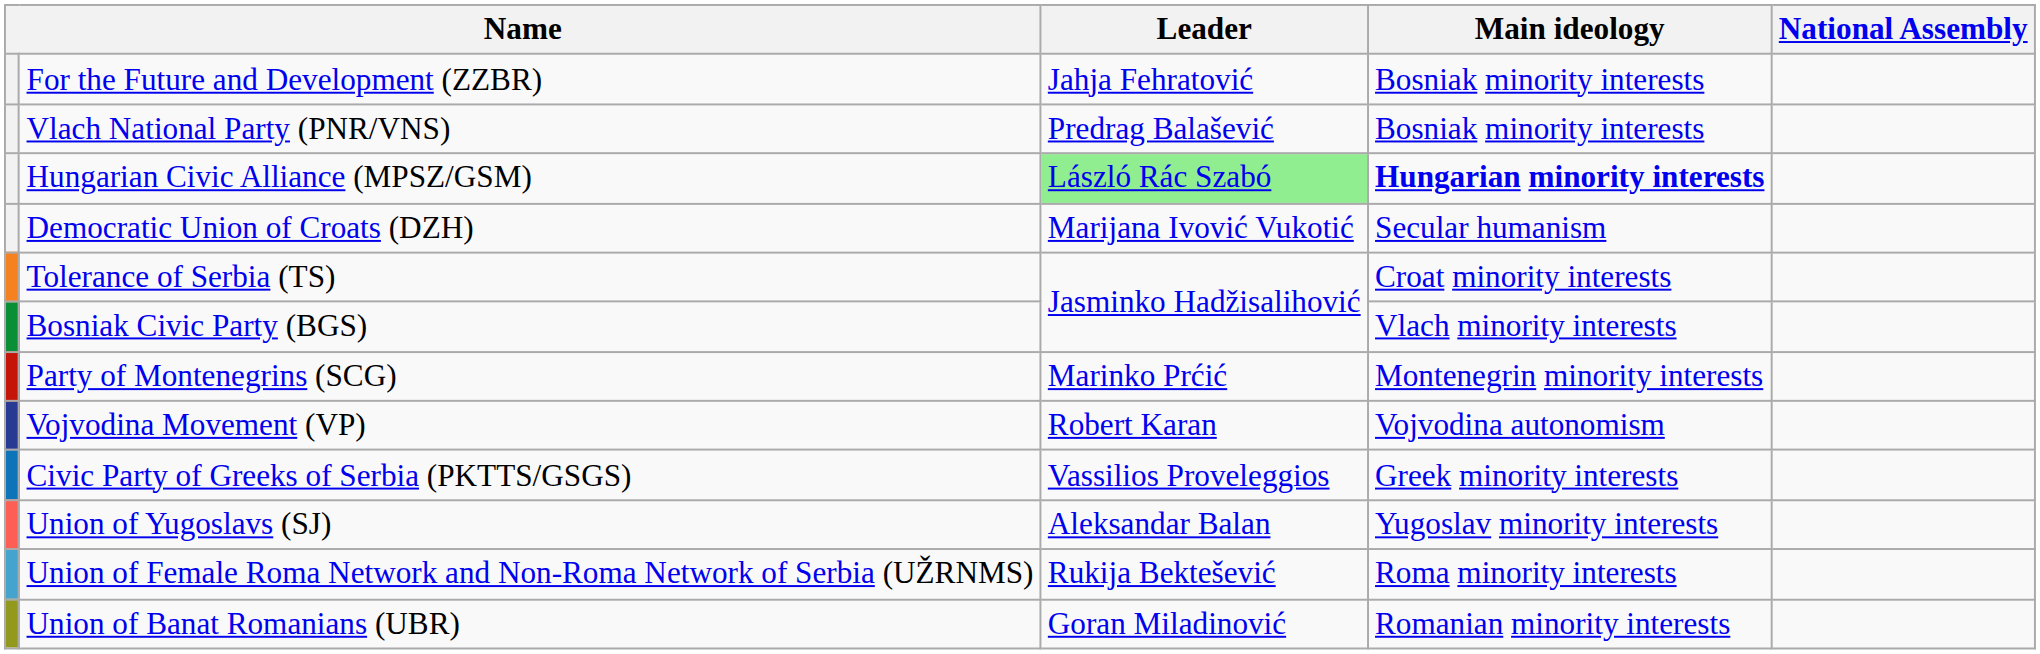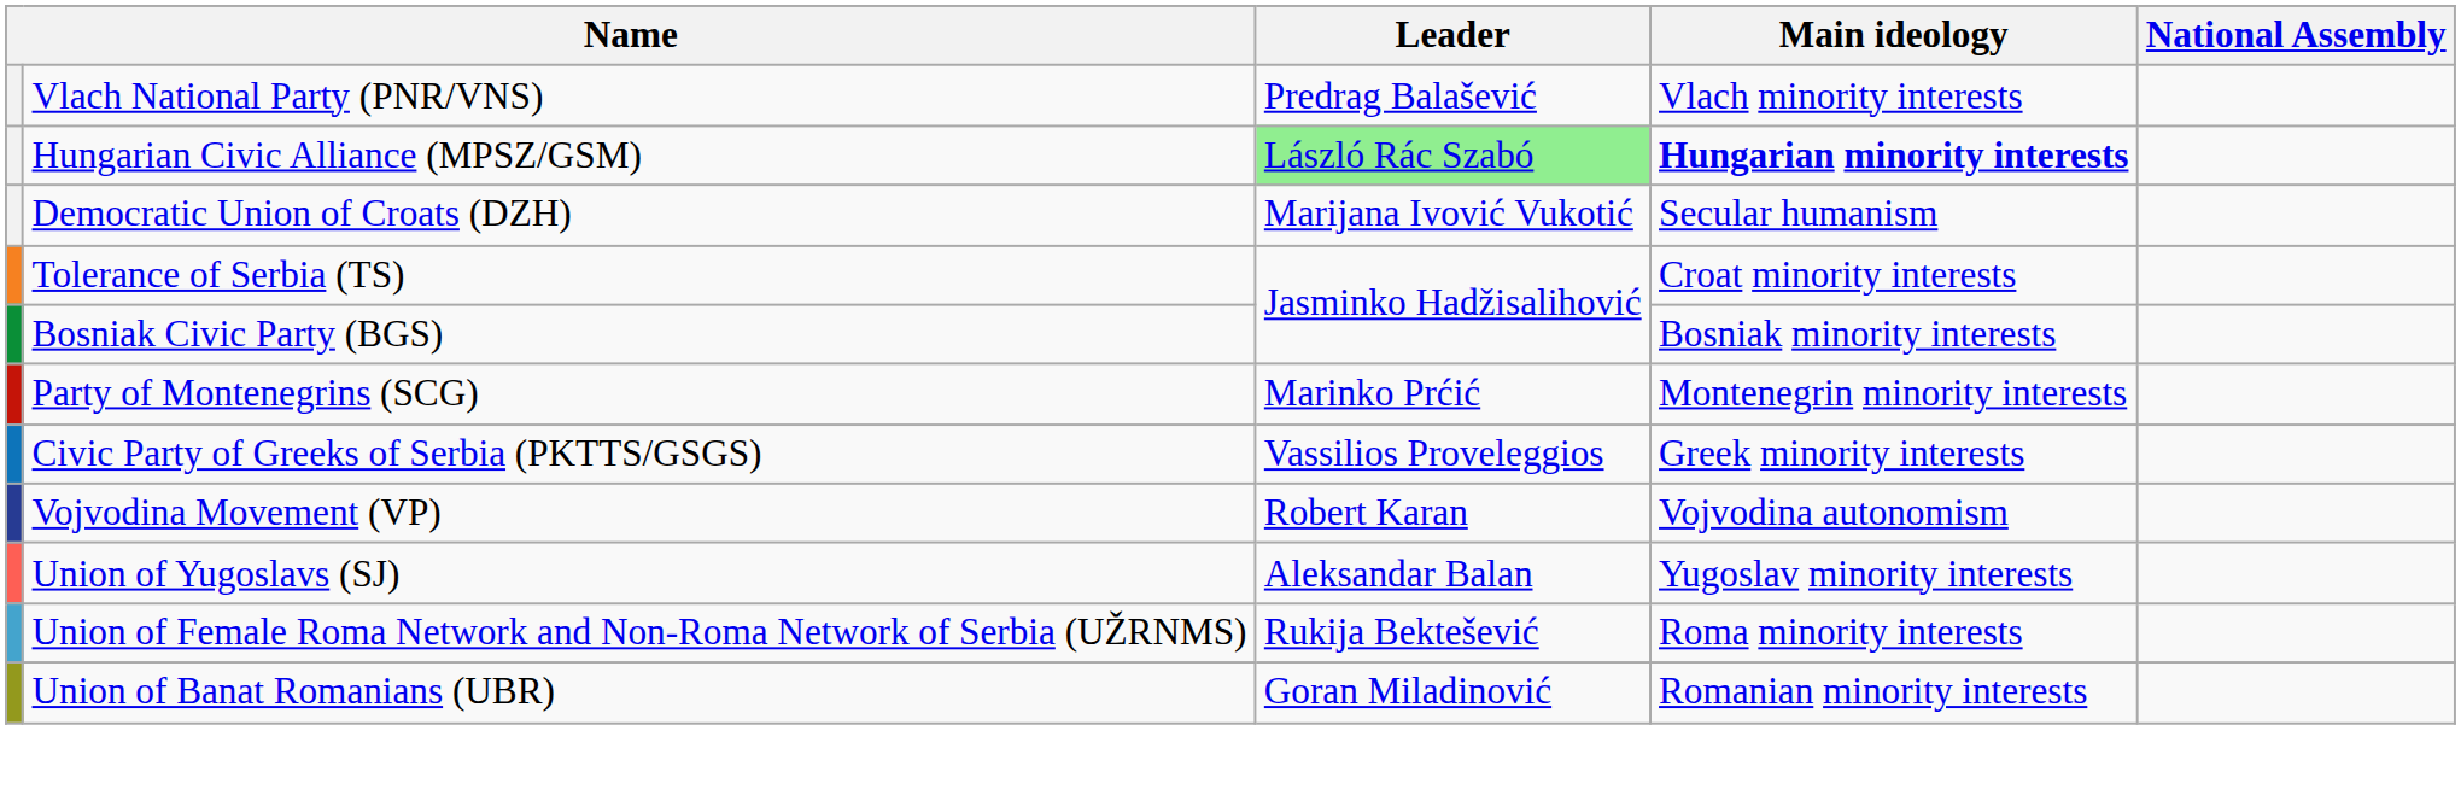- row: For the Future and Development (ZZBR) | Jahja Fehratović | Bosniak minority interests
Vlach National Party (PNR/VNS) | Main ideology: Bosniak minority interests -> Vlach minority interests
Bosniak Civic Party (BGS) | Main ideology: Vlach minority interests -> Bosniak minority interests
rows swapped: Vojvodina Movement (VP) <-> Civic Party of Greeks of Serbia (PKTTS/GSGS)
